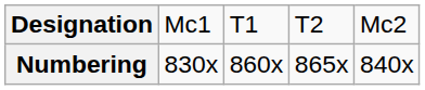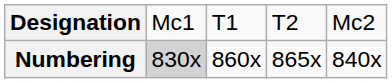Numbering | column 2: no background -> lightgrey background
